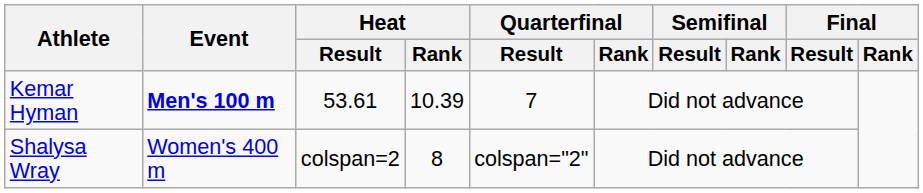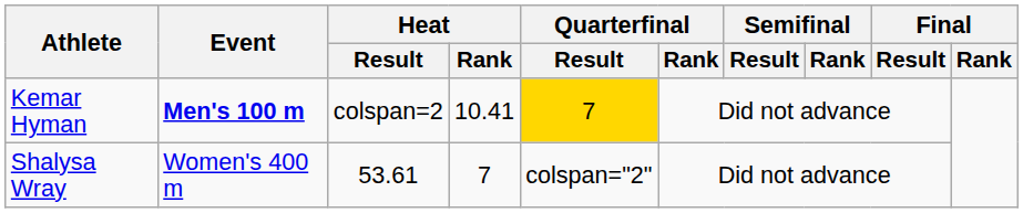Kemar Hyman | Heat / Result: 53.61 -> colspan=2
Kemar Hyman | Heat / Rank: 10.39 -> 10.41
Kemar Hyman | Quarterfinal / Result: no background -> gold background
Shalysa Wray | Heat / Result: colspan=2 -> 53.61
Shalysa Wray | Heat / Rank: 8 -> 7
